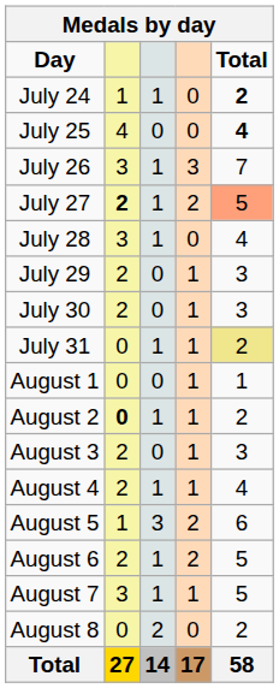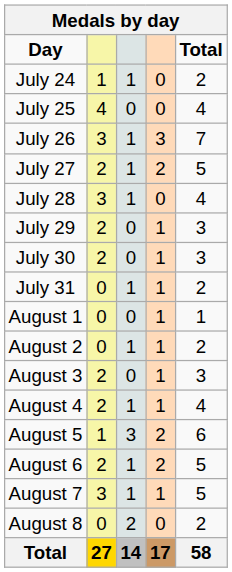July 24 | Total: bold -> normal
July 25 | Total: bold -> normal
July 27 | column 2: bold -> normal
July 27 | Total: lightsalmon background -> no background
July 31 | Total: khaki background -> no background
August 2 | column 2: bold -> normal
